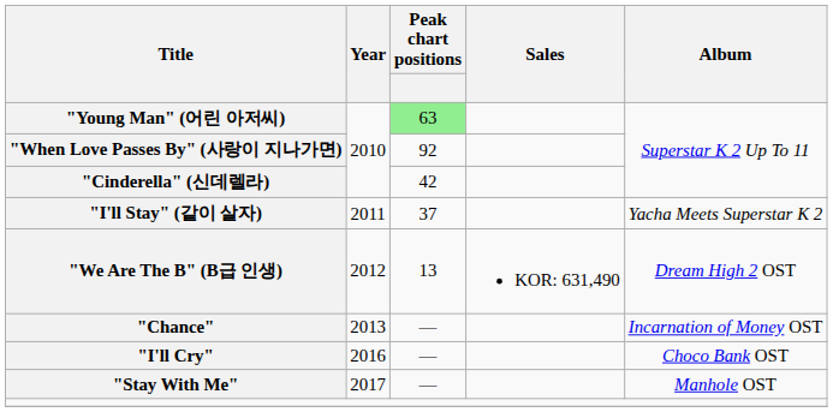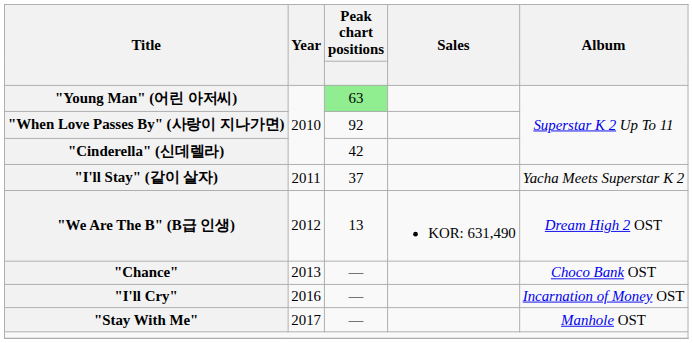"Chance" | Album: Incarnation of Money OST -> Choco Bank OST
"I'll Cry" | Album: Choco Bank OST -> Incarnation of Money OST
